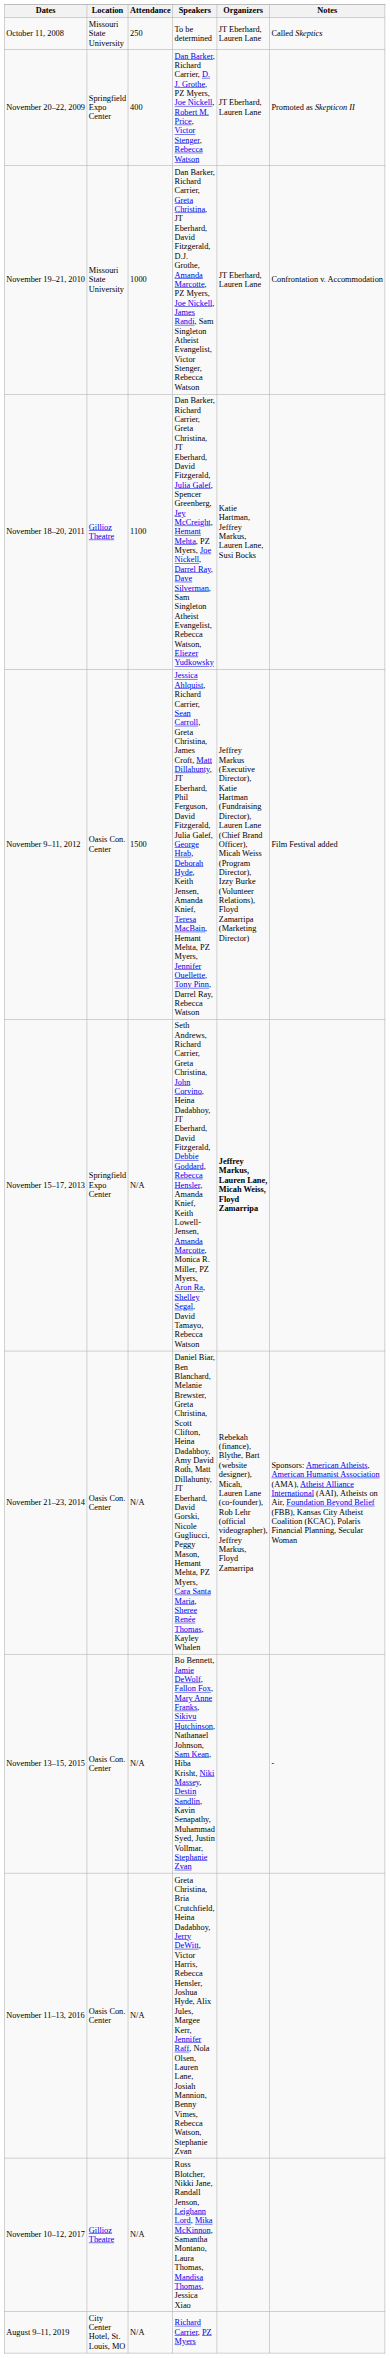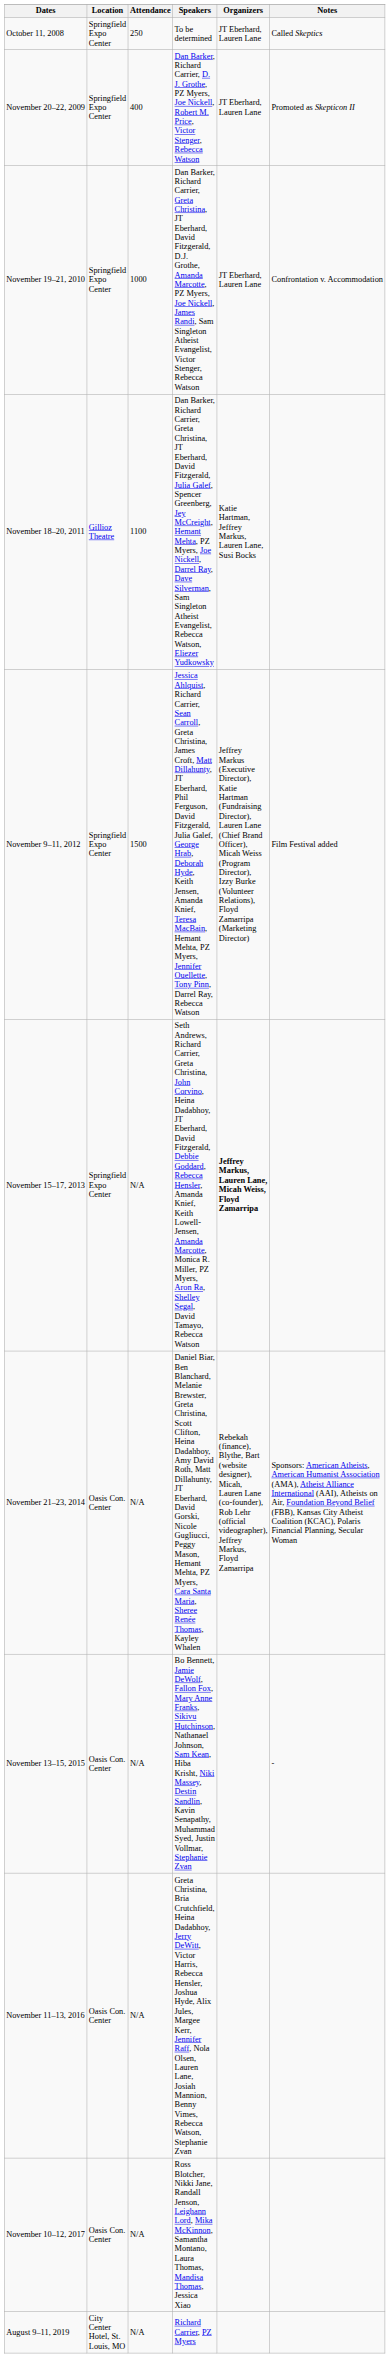October 11, 2008 | Location: Missouri State University -> Springfield Expo Center
November 19–21, 2010 | Location: Missouri State University -> Springfield Expo Center
November 9–11, 2012 | Location: Oasis Con. Center -> Springfield Expo Center
November 10–12, 2017 | Location: Gillioz Theatre -> Oasis Con. Center
